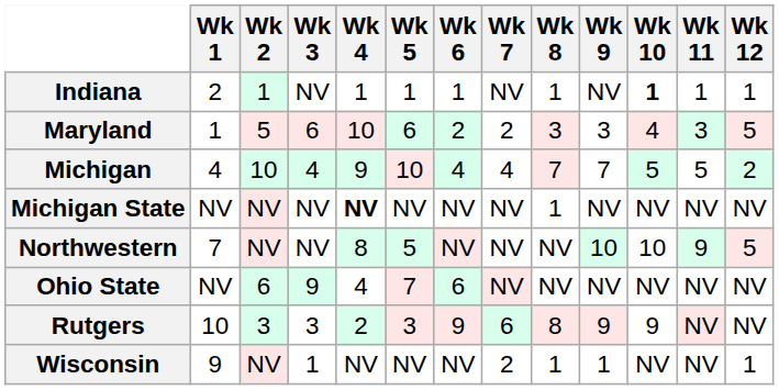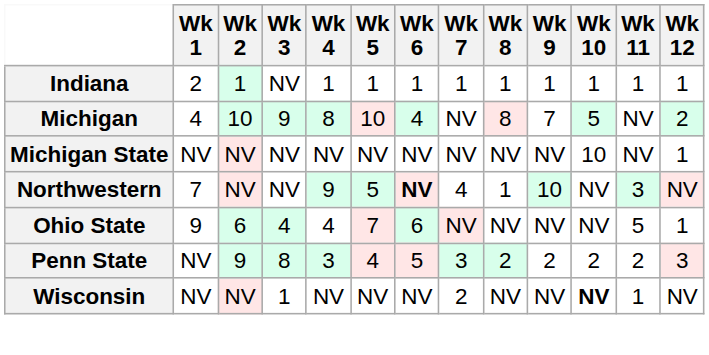Indiana | Wk 7: NV -> 1
Indiana | Wk 9: NV -> 1
Indiana | Wk 10: bold -> normal
- row: Maryland | 1 | 5 | 6 | 10 | 6 | 2 | 2 | 3 | 3 | 4 | 3 | 5
Michigan | Wk 3: 4 -> 9
Michigan | Wk 4: 9 -> 8
Michigan | Wk 7: 4 -> NV
Michigan | Wk 8: 7 -> 8
Michigan | Wk 11: 5 -> NV
Michigan State | Wk 4: bold -> normal
Michigan State | Wk 8: 1 -> NV
Michigan State | Wk 10: NV -> 10
Michigan State | Wk 12: NV -> 1
Northwestern | Wk 4: 8 -> 9
Northwestern | Wk 6: normal -> bold
Northwestern | Wk 7: NV -> 4
Northwestern | Wk 8: NV -> 1
Northwestern | Wk 10: 10 -> NV
Northwestern | Wk 11: 9 -> 3
Northwestern | Wk 12: 5 -> NV
Ohio State | Wk 1: NV -> 9
Ohio State | Wk 3: 9 -> 4
Ohio State | Wk 11: NV -> 5
Ohio State | Wk 12: NV -> 1
+ row: Penn State | NV | 9 | 8 | 3 | 4 | 5 | 3 | 2 | 2 | 2 | 2 | 3
- row: Rutgers | 10 | 3 | 3 | 2 | 3 | 9 | 6 | 8 | 9 | 9 | NV | NV
Wisconsin | Wk 1: 9 -> NV
Wisconsin | Wk 8: 1 -> NV
Wisconsin | Wk 9: 1 -> NV
Wisconsin | Wk 10: normal -> bold
Wisconsin | Wk 11: NV -> 1
Wisconsin | Wk 12: 1 -> NV
